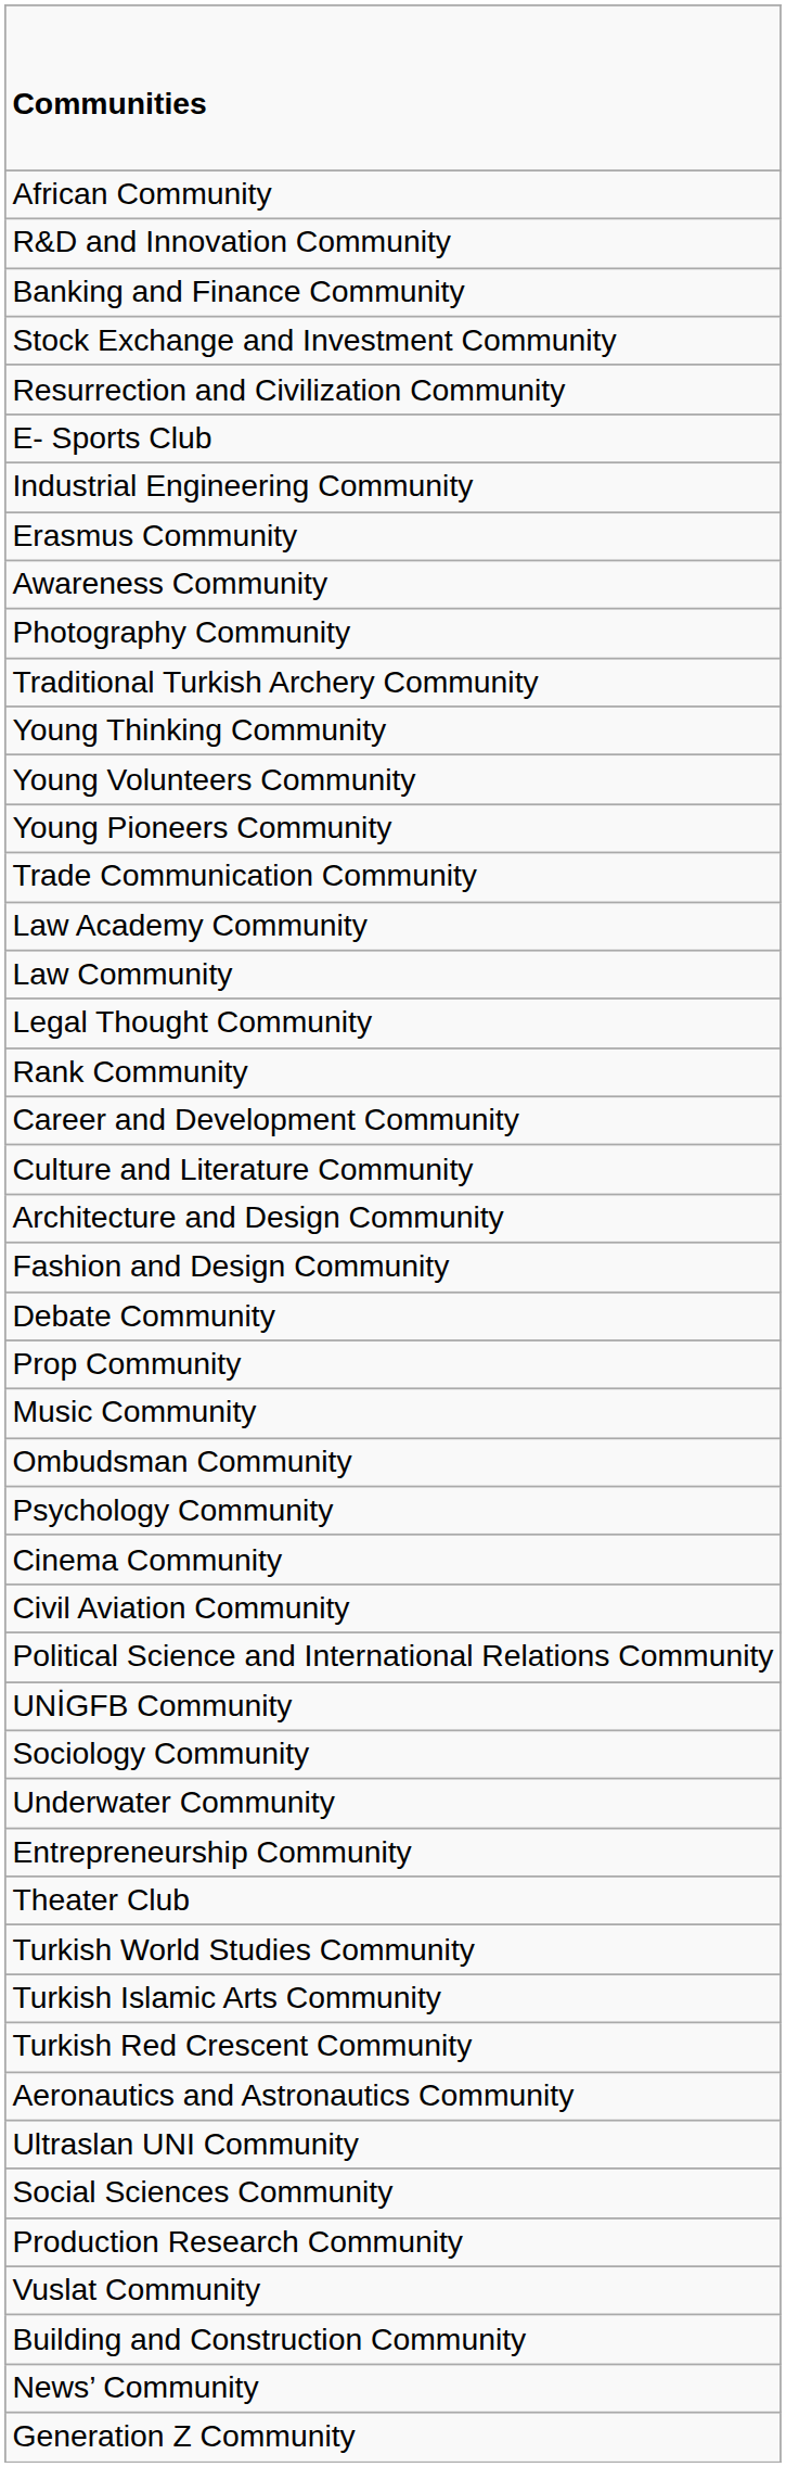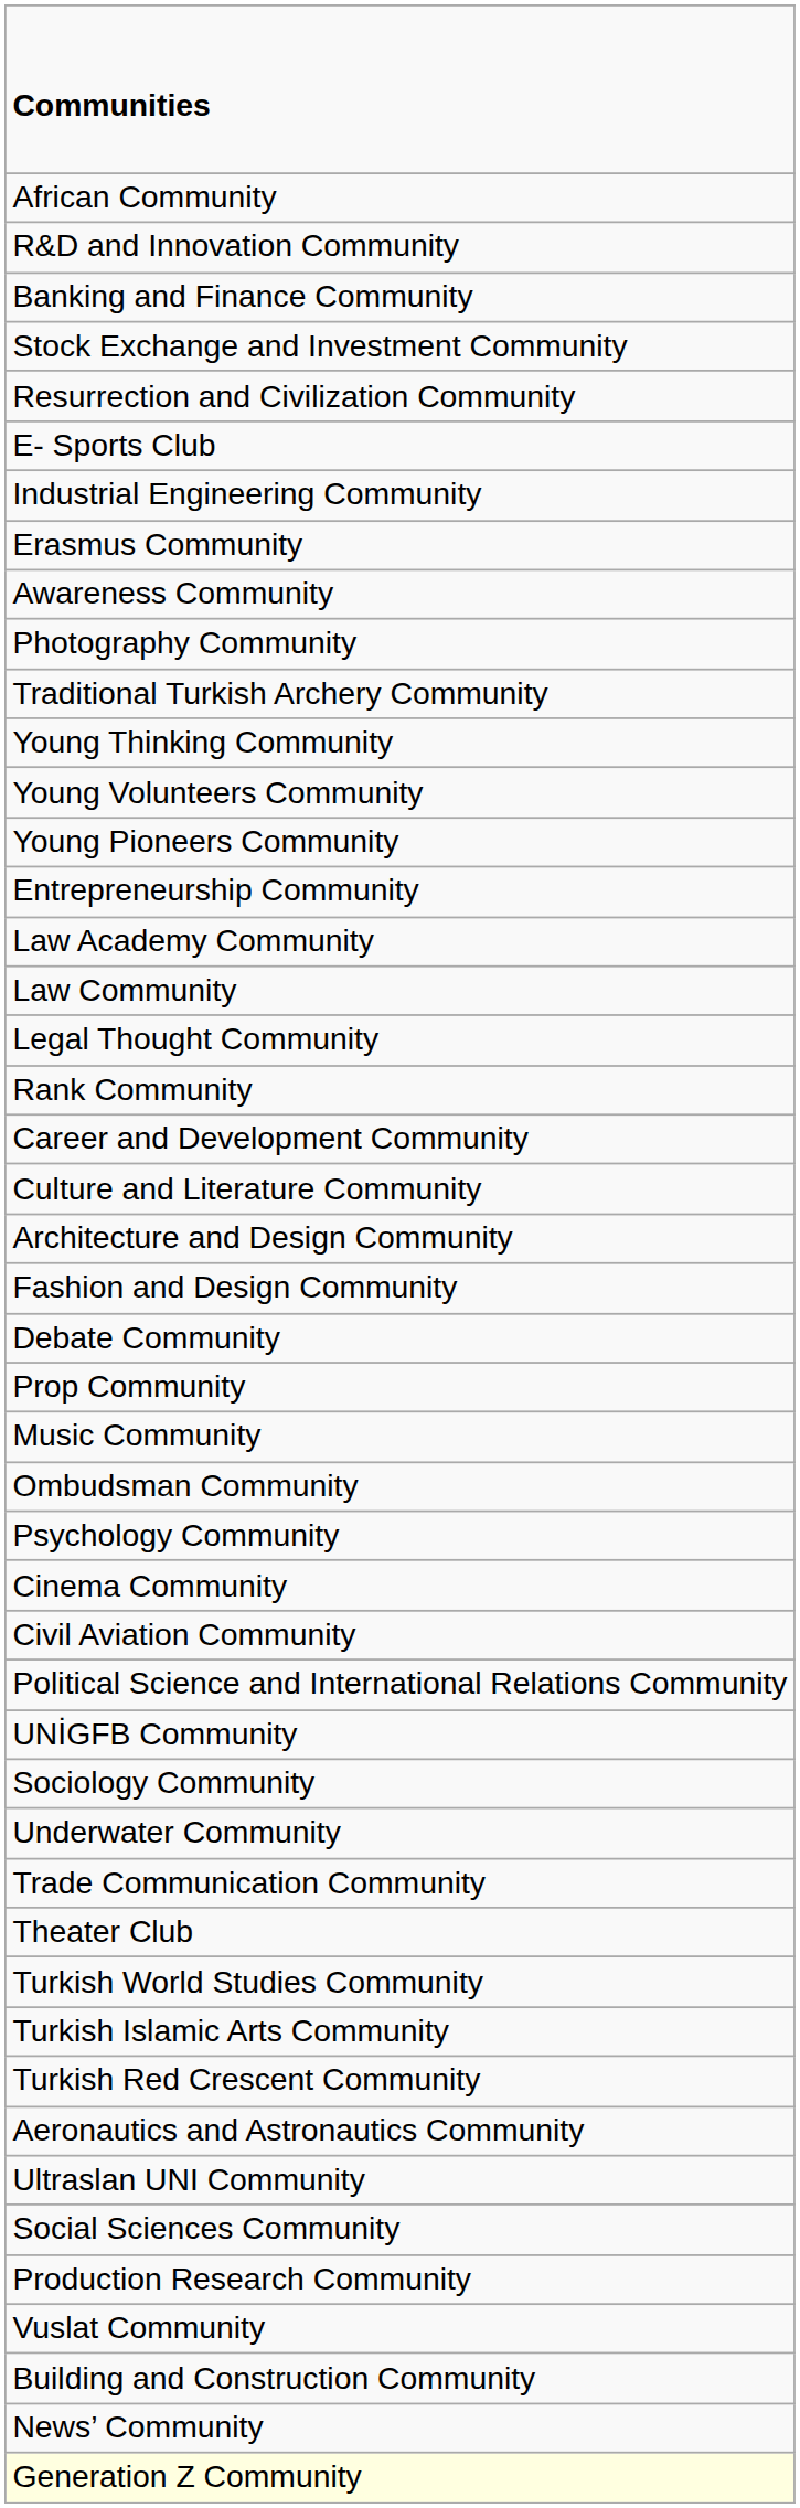row 16 | column 1: Trade Communication Community -> Entrepreneurship Community
row 36 | column 1: Entrepreneurship Community -> Trade Communication Community
row 48 | column 1: no background -> lightyellow background
